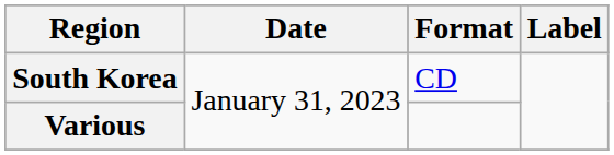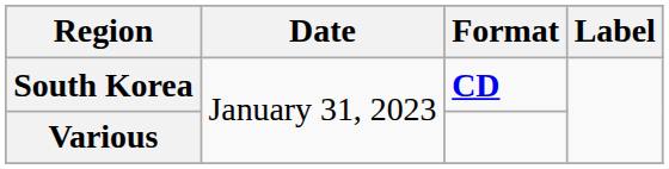South Korea | Format: normal -> bold
